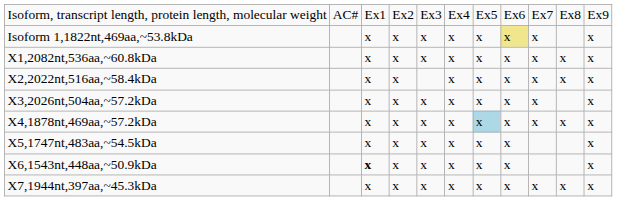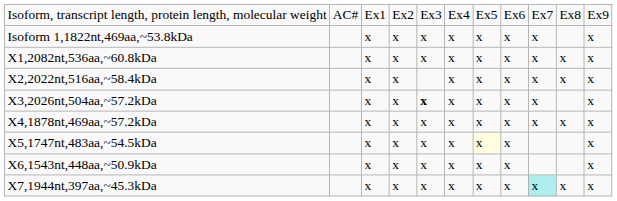Isoform 1,1822nt,469aa,~53.8kDa | column 8: khaki background -> no background
X3,2026nt,504aa,~57.2kDa | column 5: normal -> bold
X4,1878nt,469aa,~57.2kDa | column 7: lightblue background -> no background
X5,1747nt,483aa,~54.5kDa | column 7: no background -> lightyellow background
X6,1543nt,448aa,~50.9kDa | column 3: bold -> normal
X7,1944nt,397aa,~45.3kDa | column 9: no background -> paleturquoise background
